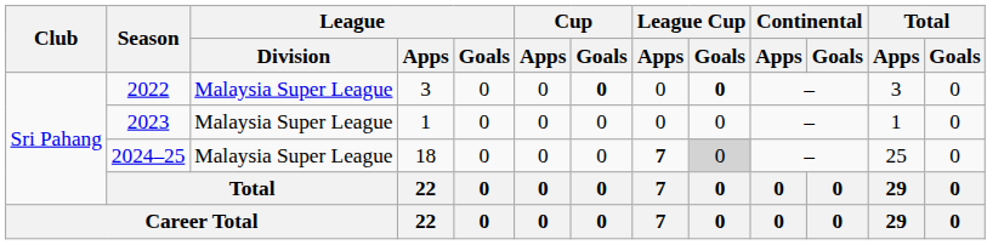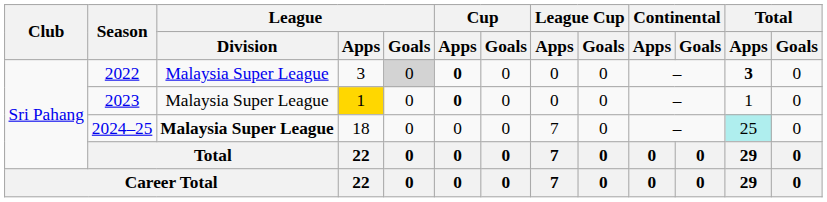2022 | League / Goals: no background -> lightgrey background
2022 | Cup / Apps: normal -> bold
2022 | Cup / Goals: bold -> normal
2022 | League Cup / Goals: bold -> normal
2022 | Total / Apps: normal -> bold
2023 | League / Apps: no background -> gold background
2023 | Cup / Apps: normal -> bold
2024–25 | League / Division: normal -> bold
2024–25 | League Cup / Apps: bold -> normal
2024–25 | League Cup / Goals: lightgrey background -> no background
2024–25 | Total / Apps: no background -> paleturquoise background
